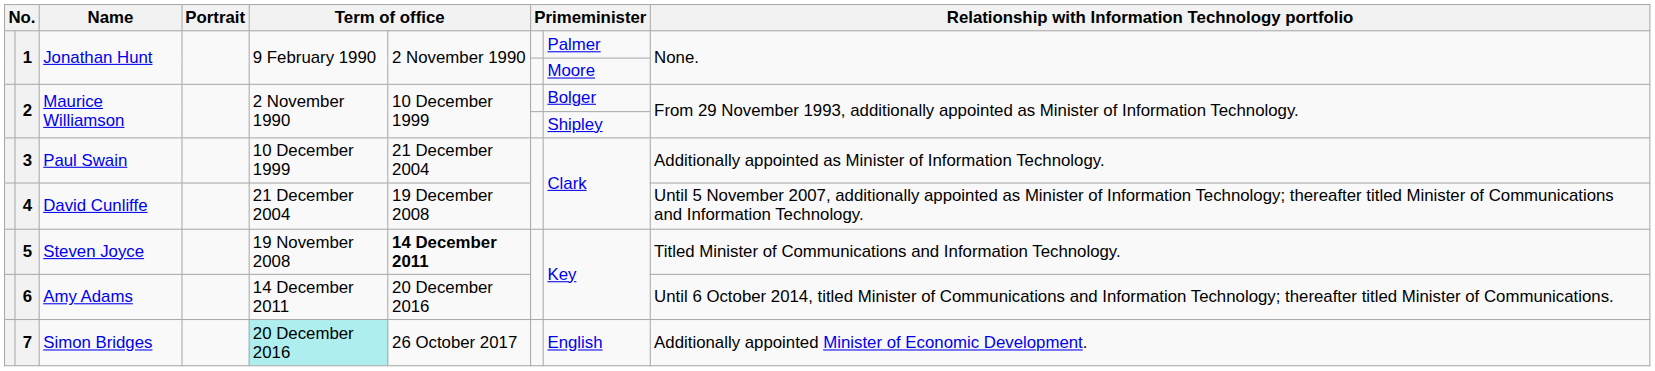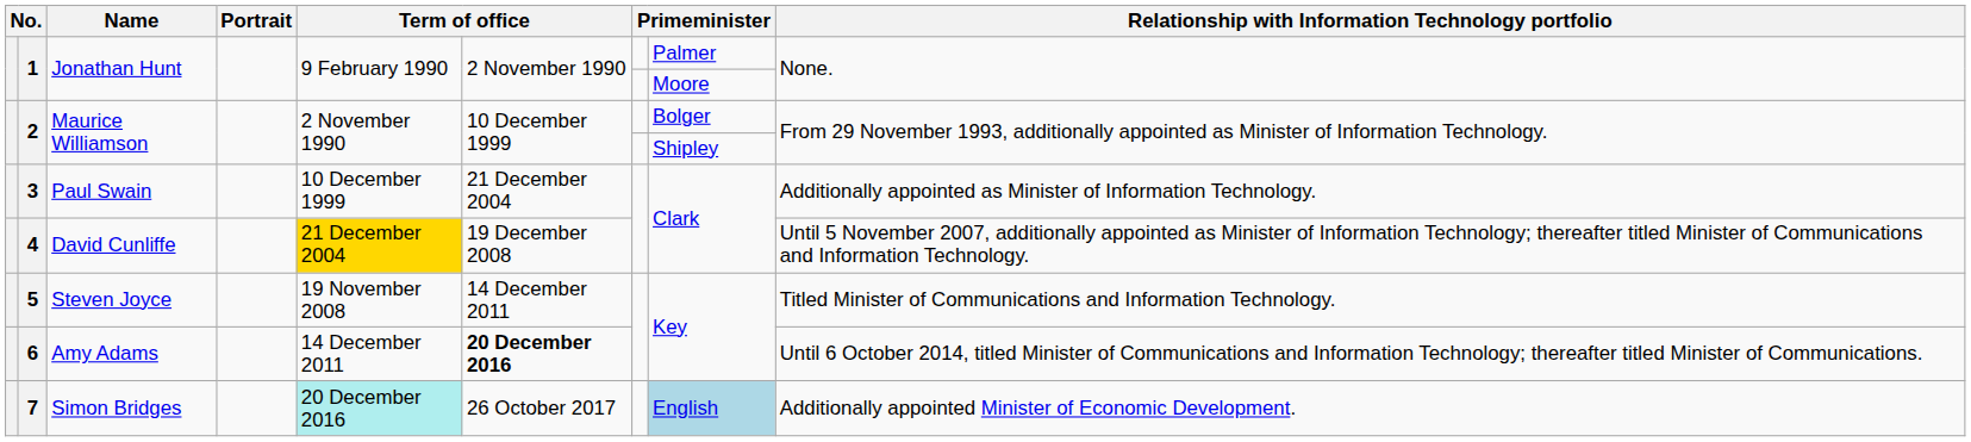4 | column 5: no background -> gold background
5 | column 6: bold -> normal
6 | column 6: normal -> bold
7 | column 8: no background -> lightblue background
